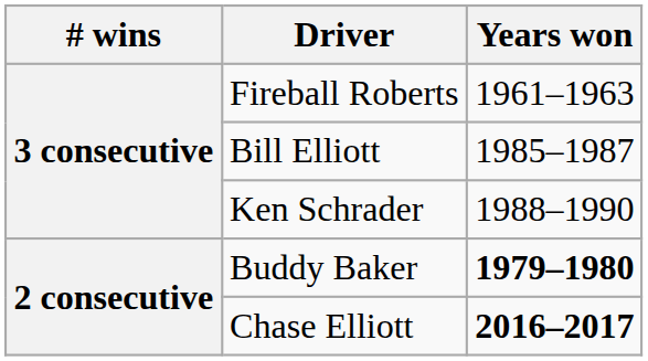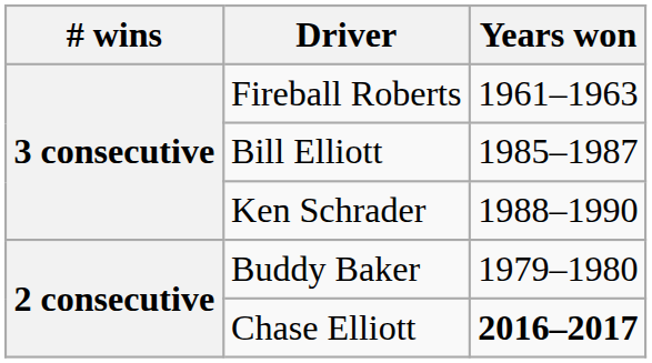Buddy Baker | Years won: bold -> normal
